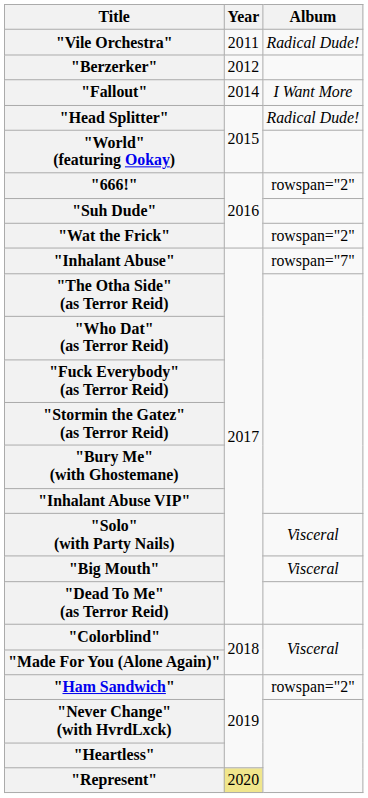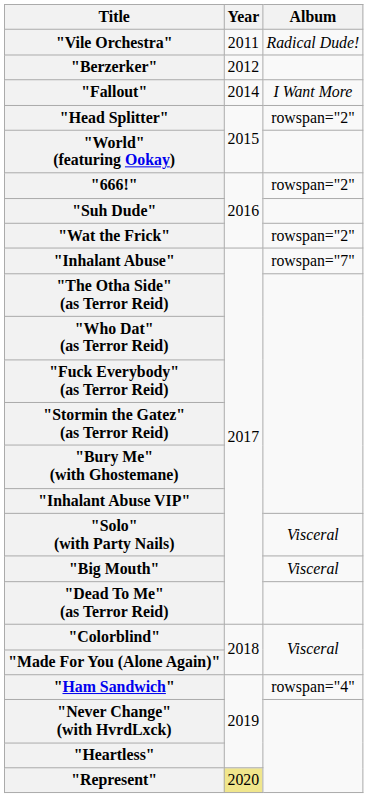"Head Splitter" | Album: Radical Dude! -> rowspan="2"
"Ham Sandwich" | Album: rowspan="2" -> rowspan="4"
